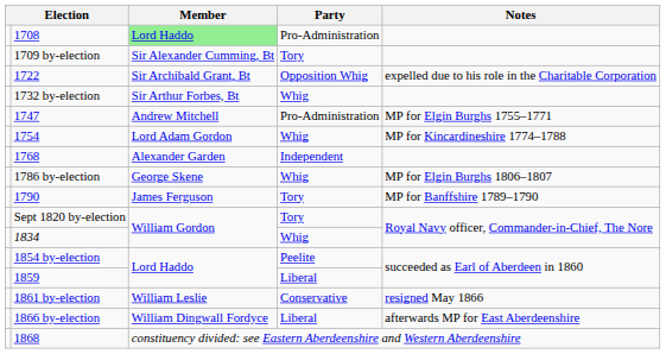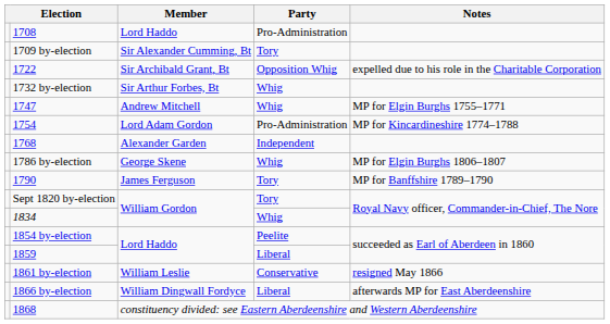1708 | Member: lightgreen background -> no background
1747 | Party: Pro-Administration -> Whig
1754 | Party: Whig -> Pro-Administration
